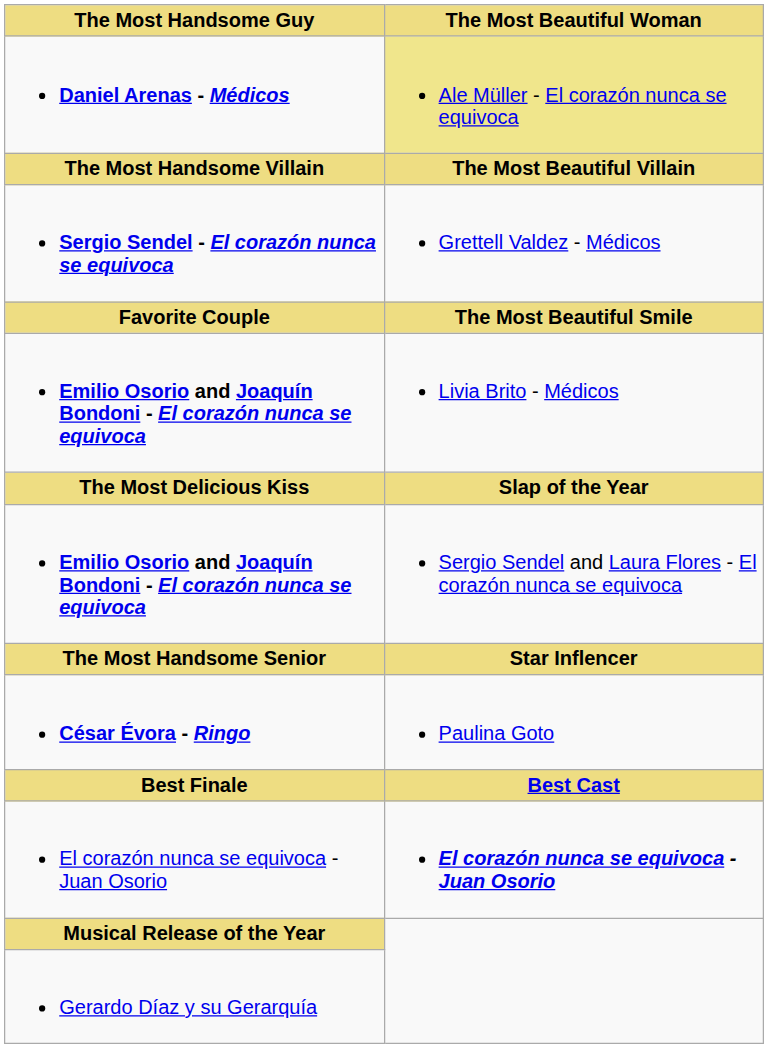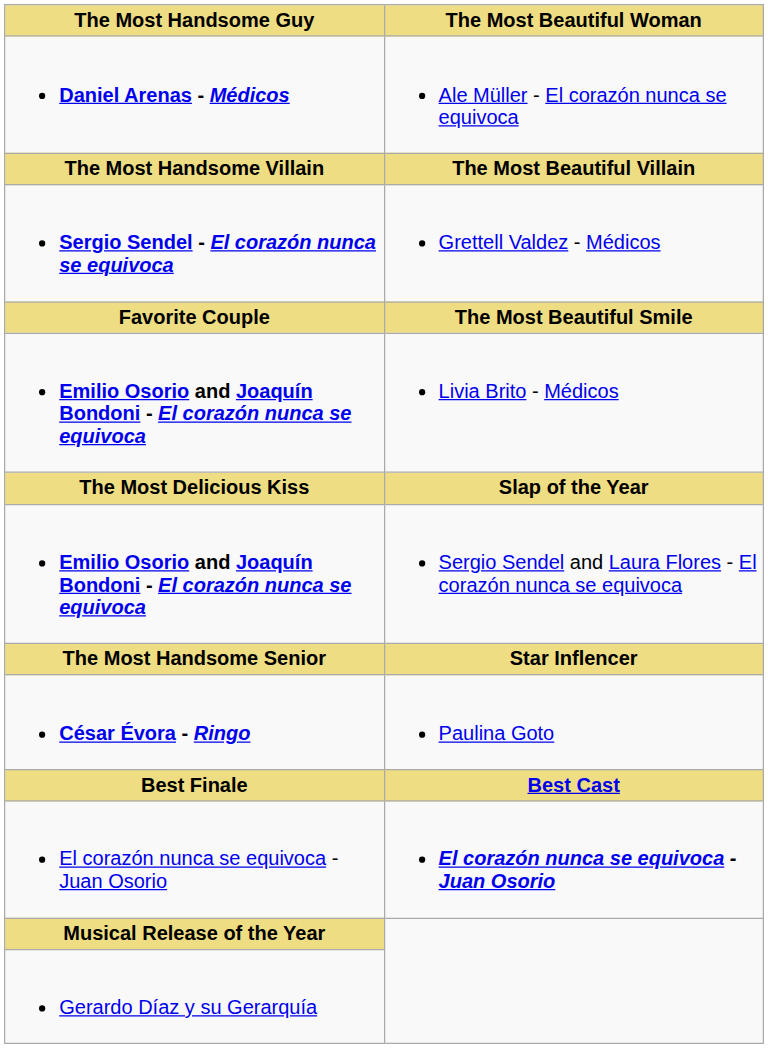row 2 | The Most Beautiful Woman: khaki background -> no background
